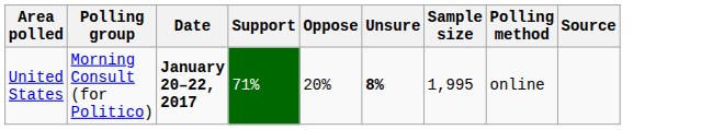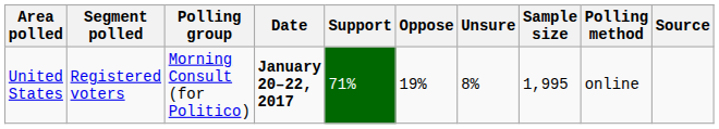+ column: Segment polled | Registered voters
United States | Oppose: 20% -> 19%
United States | Unsure: bold -> normal
